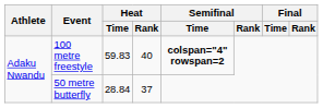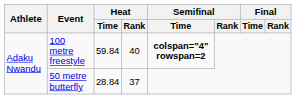100 metre freestyle | Heat / Time: 59.83 -> 59.84
